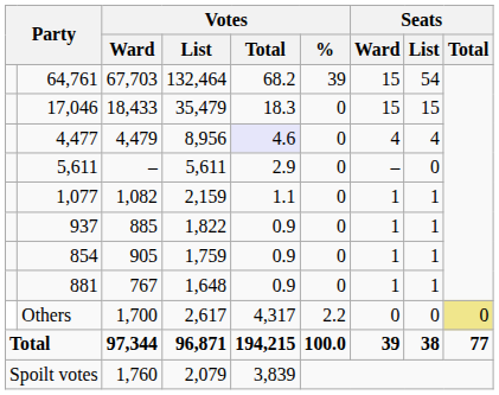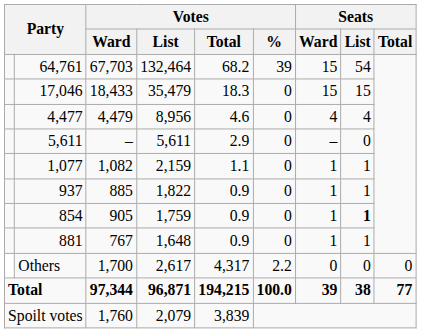4,477 | Votes / Total: lavender background -> no background
854 | Seats / List: normal -> bold
Others | Seats / Total: khaki background -> no background
